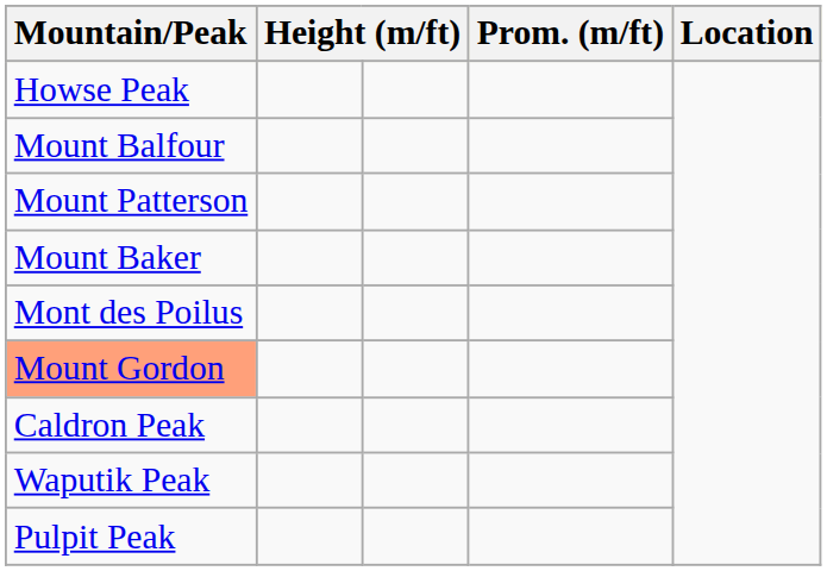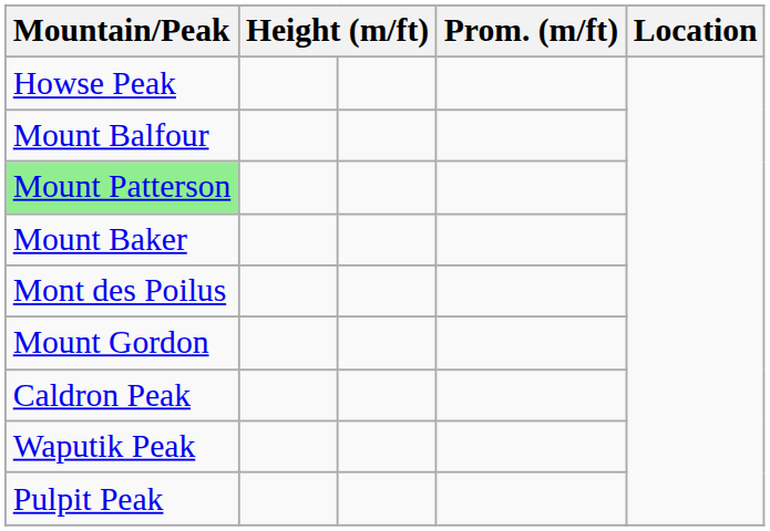Mount Patterson | Mountain/Peak: no background -> lightgreen background
Mount Gordon | Mountain/Peak: lightsalmon background -> no background
